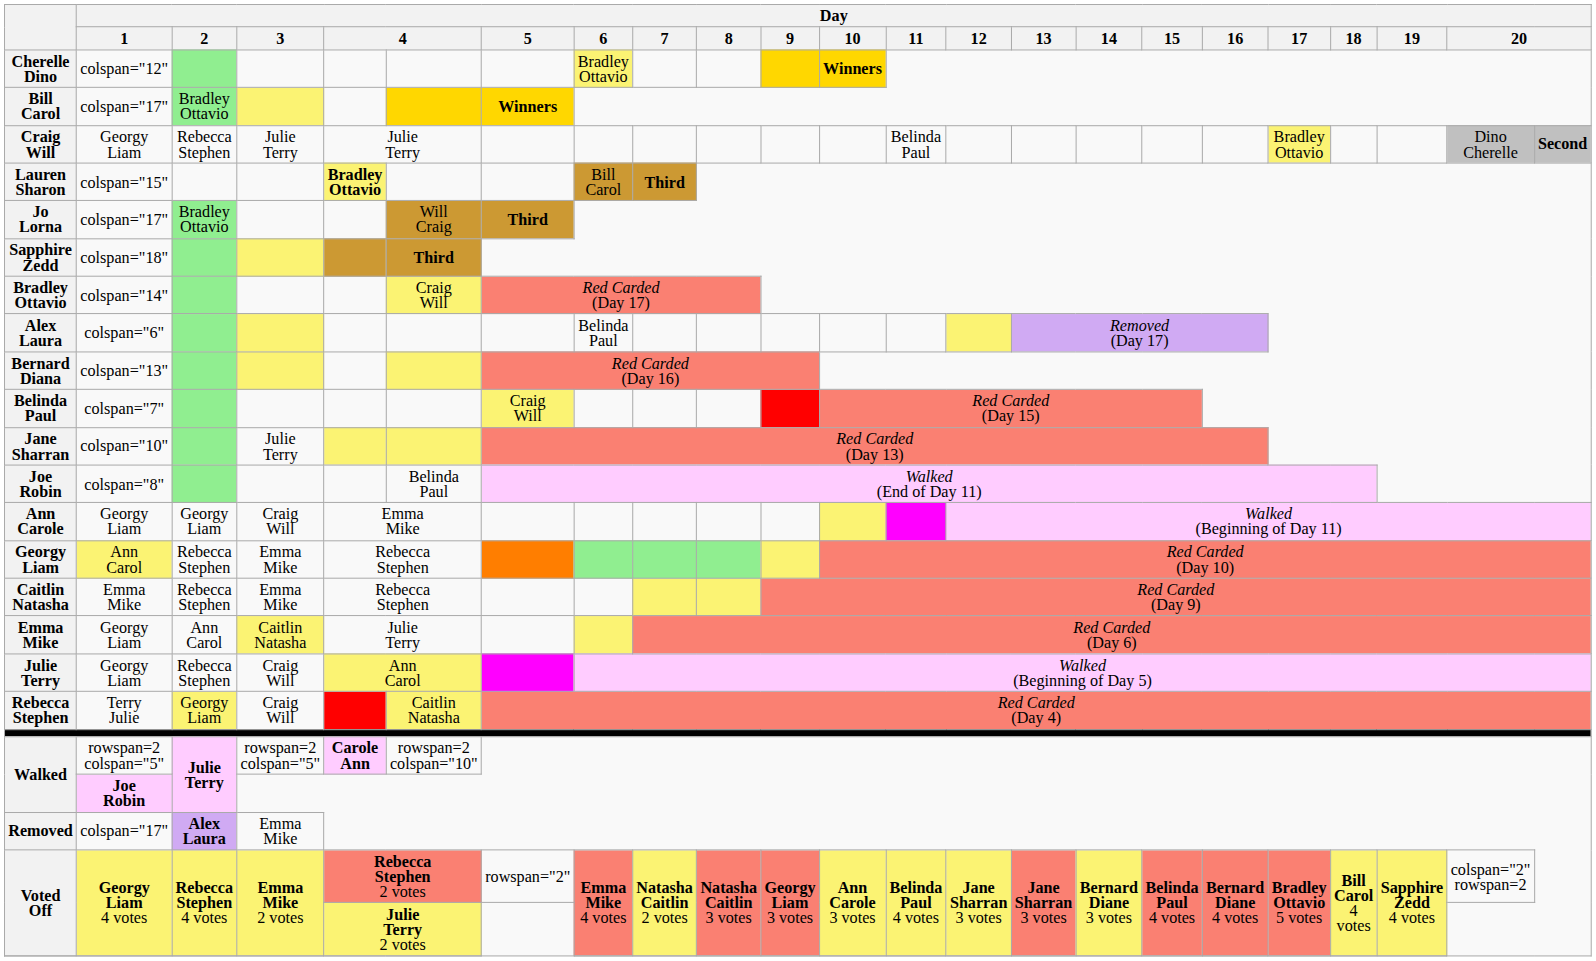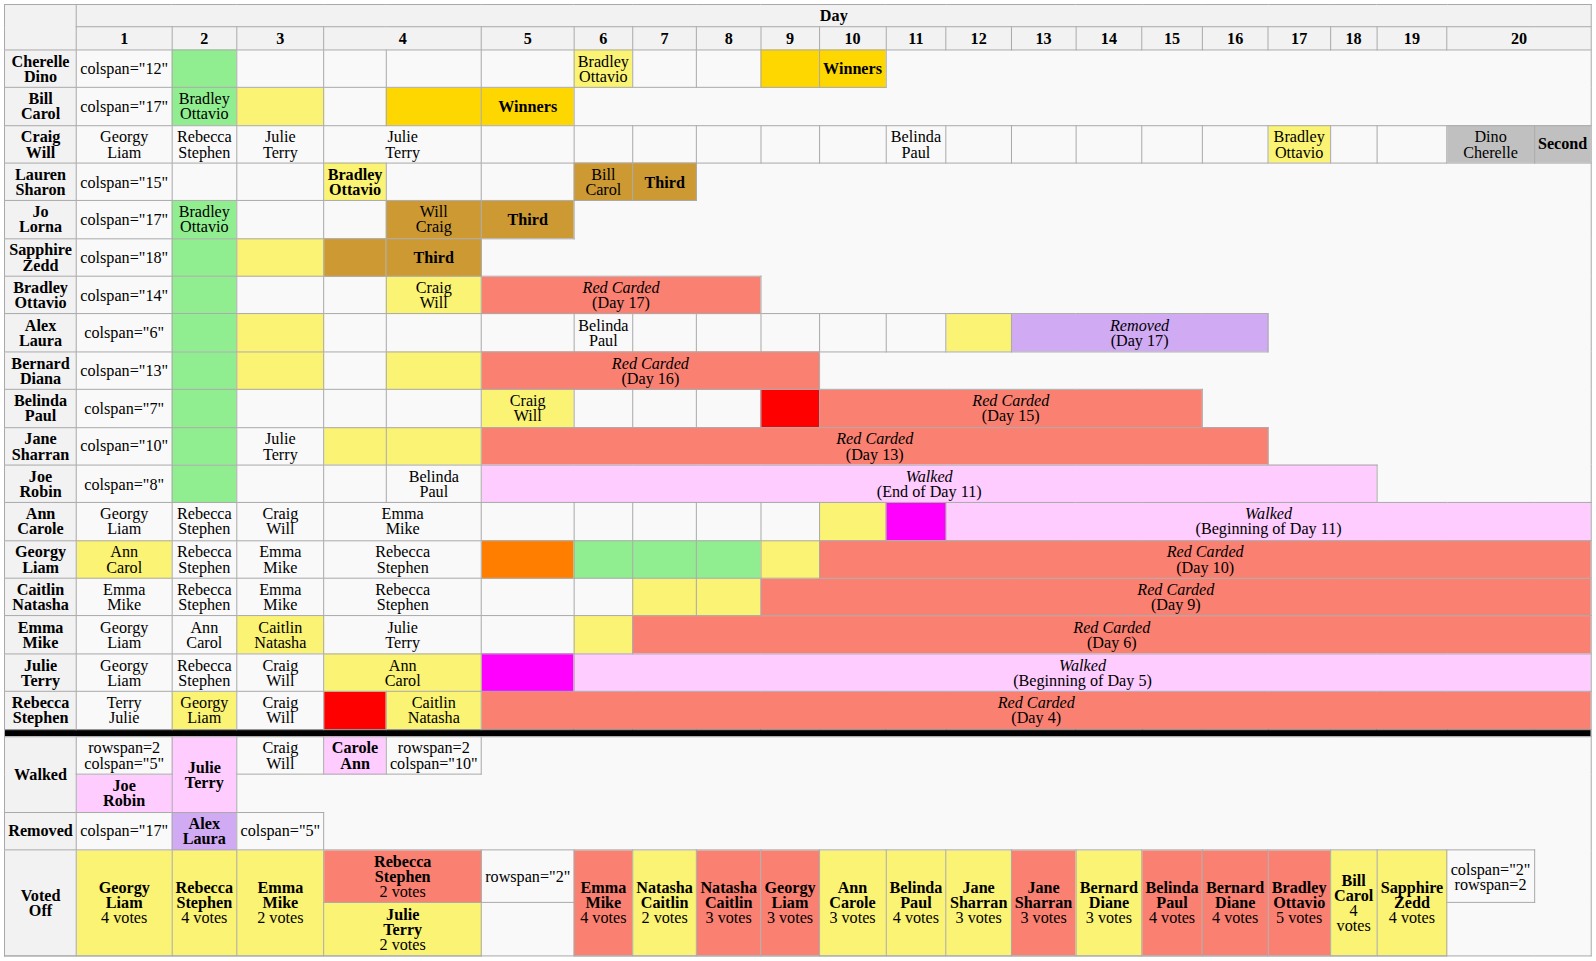Ann Carole | Day / 2: Georgy Liam -> Rebecca Stephen
Walked / rowspan=2 colspan="5" | Day / 3: rowspan=2 colspan="5" -> Craig Will
Removed | Day / 3: Emma Mike -> colspan="5"
